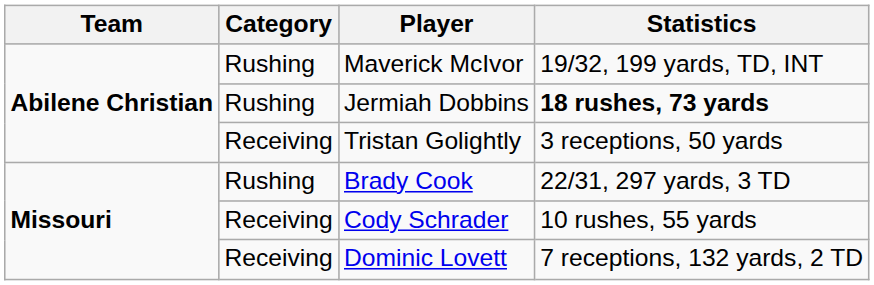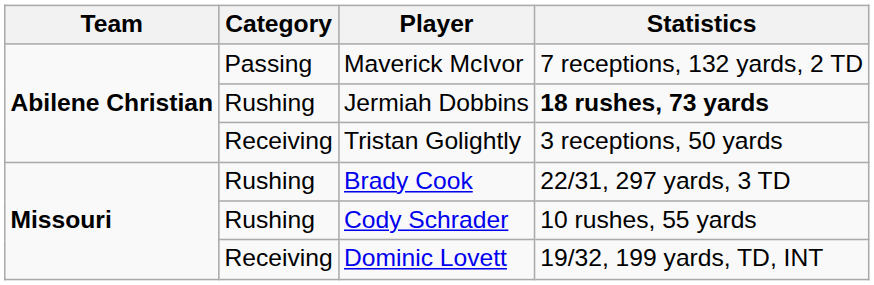Maverick McIvor | Category: Rushing -> Passing
Maverick McIvor | Statistics: 19/32, 199 yards, TD, INT -> 7 receptions, 132 yards, 2 TD
Cody Schrader | Category: Receiving -> Rushing
Dominic Lovett | Statistics: 7 receptions, 132 yards, 2 TD -> 19/32, 199 yards, TD, INT
